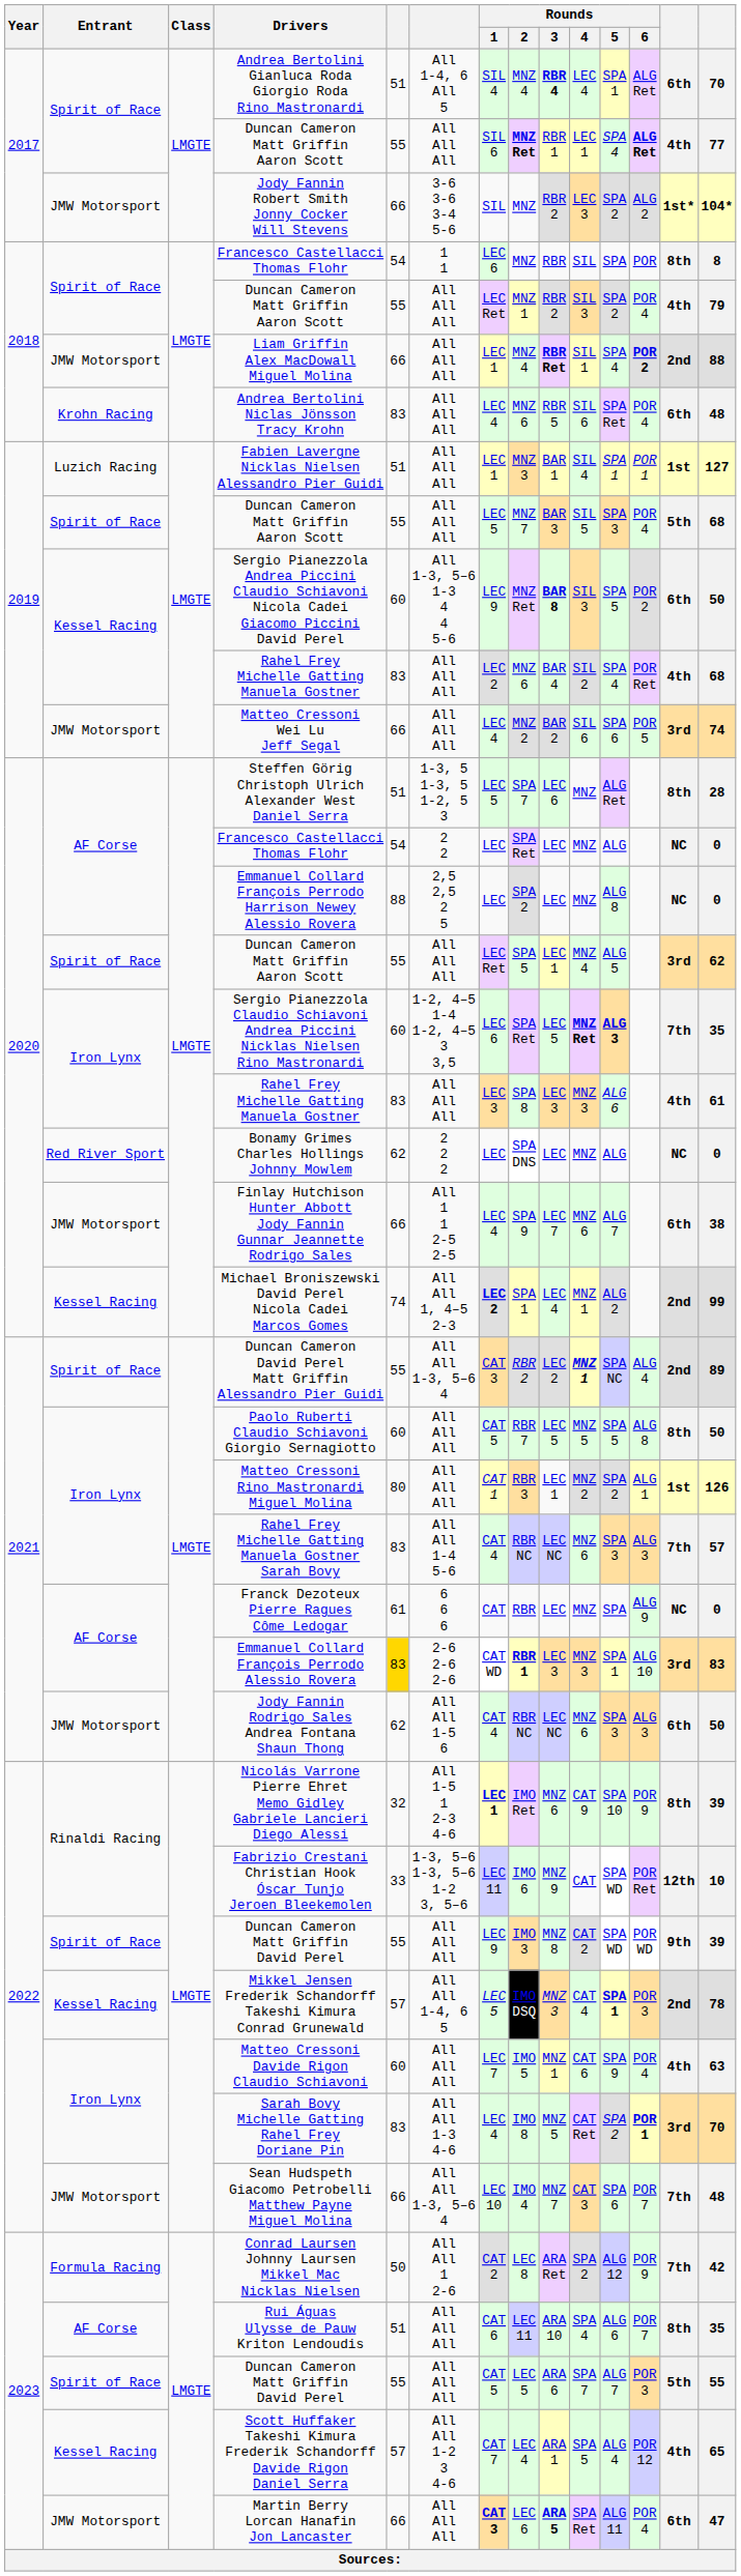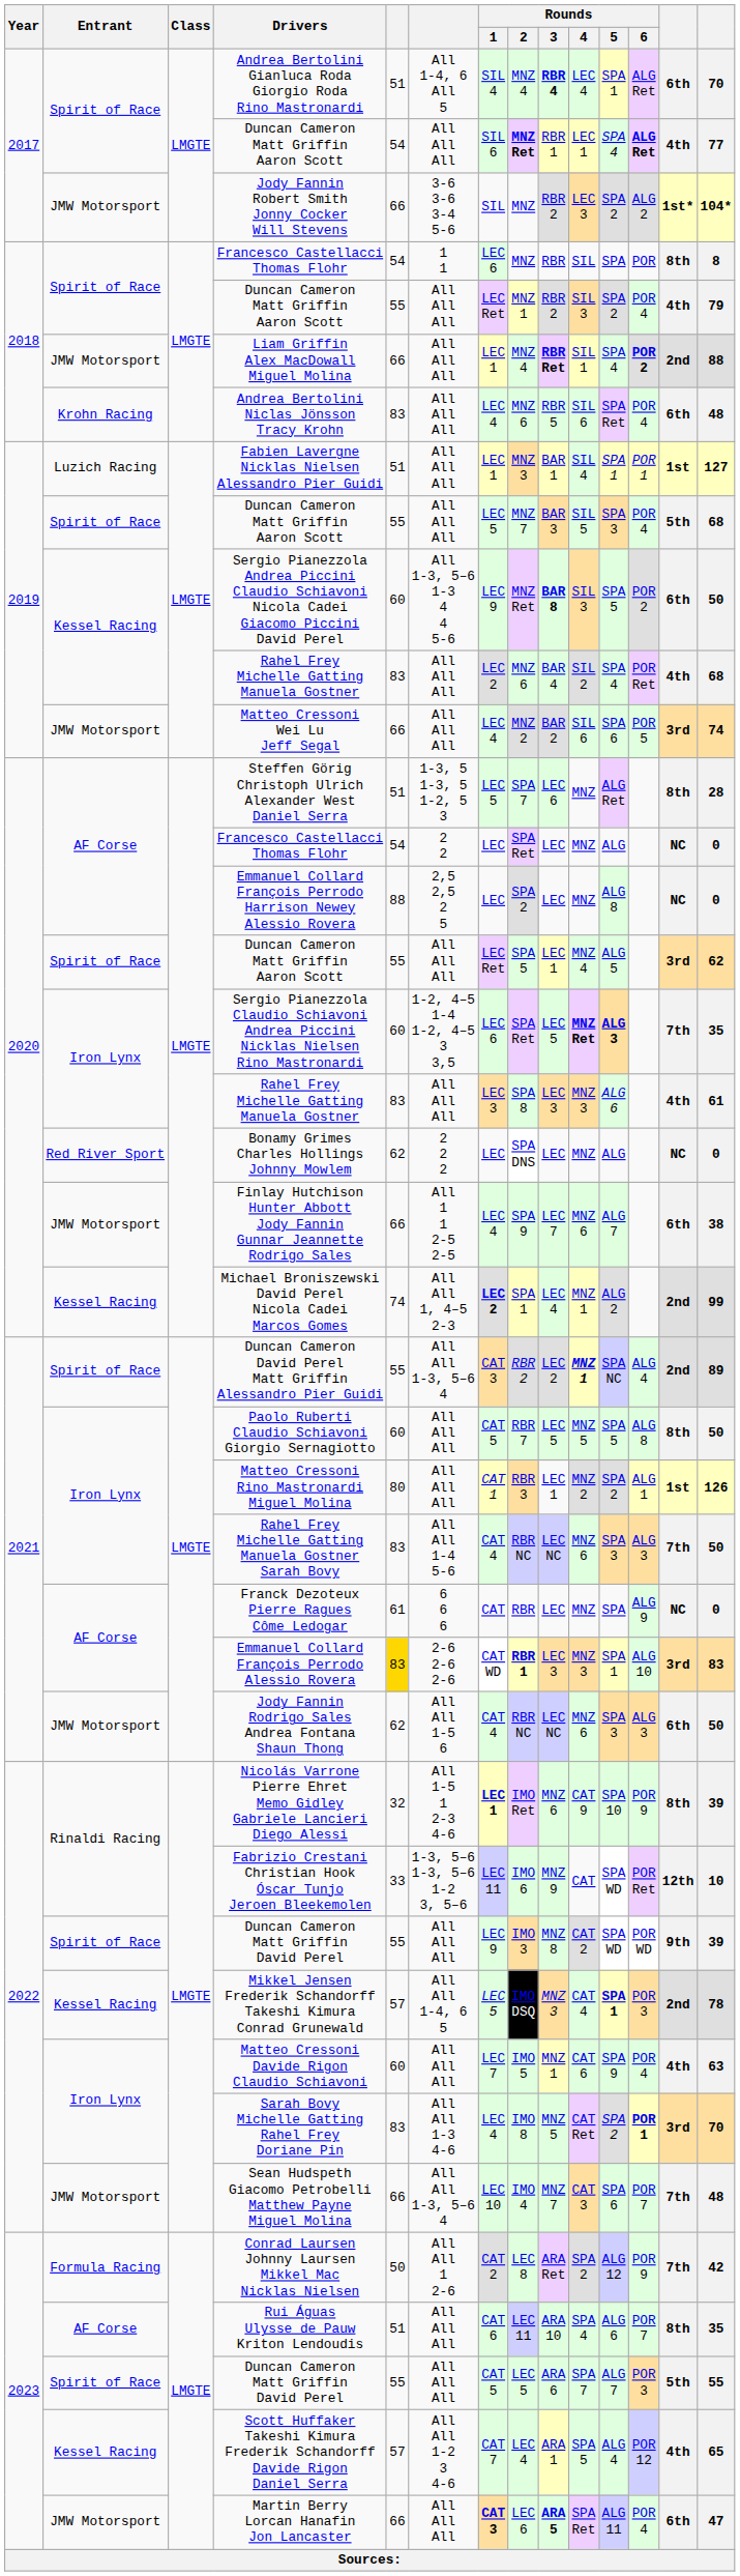2017 / Duncan Cameron Matt Griffin Aaron Scott | column 5: 55 -> 54
Rahel Frey Michelle Gatting Manuela Gostner Sarah Bovy | column 14: 57 -> 50
